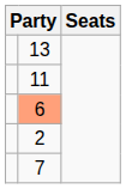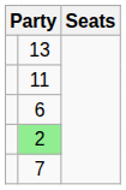6 | column 2: lightsalmon background -> no background
2 | column 2: no background -> lightgreen background
